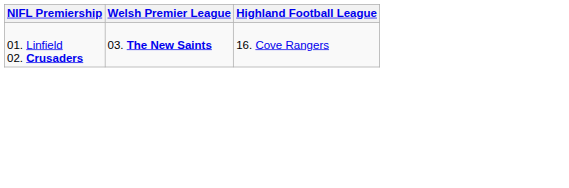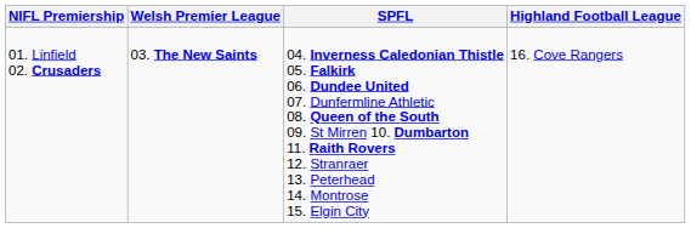+ column: SPFL | 04. Inverness Caledonian Thistle 05. Falkirk 06. Dundee United 07. Dunfermline Athletic 08. Queen of the South 09. St Mirren 10. Dumbarton 11. Raith Rovers 12. Stranraer 13. Peterhead 14. Montrose 15. Elgin City
